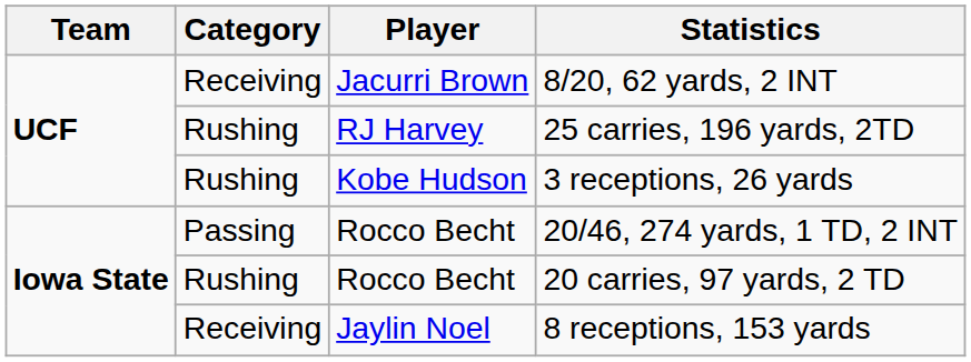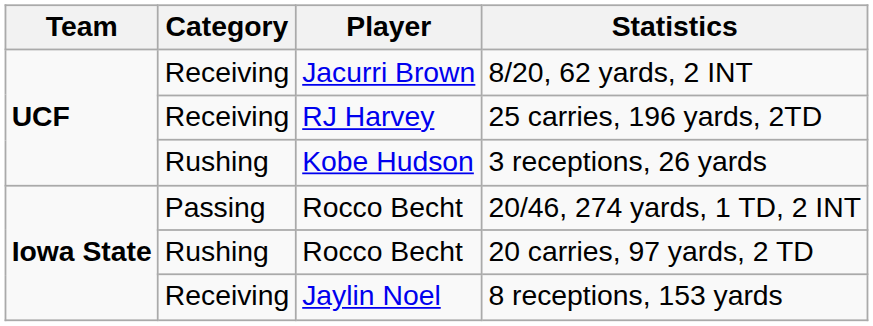25 carries, 196 yards, 2TD | Category: Rushing -> Receiving
